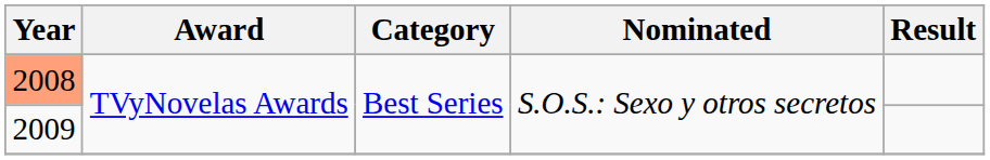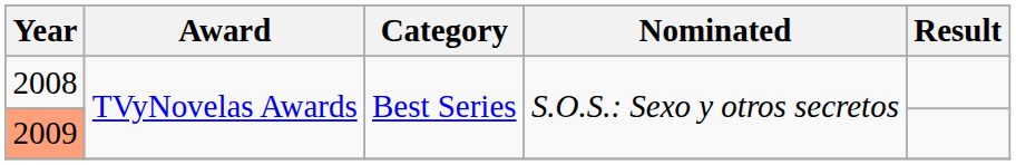2008 | Year: lightsalmon background -> no background
2009 | Year: no background -> lightsalmon background
